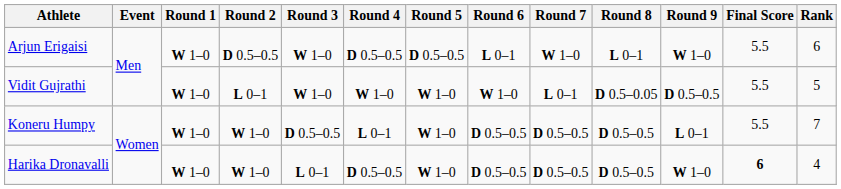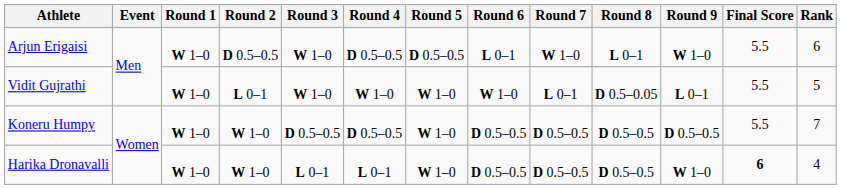Vidit Gujrathi | Round 9: D 0.5–0.5 -> L 0–1
Koneru Humpy | Round 4: L 0–1 -> D 0.5–0.5
Koneru Humpy | Round 9: L 0–1 -> D 0.5–0.5
Harika Dronavalli | Round 4: D 0.5–0.5 -> L 0–1
